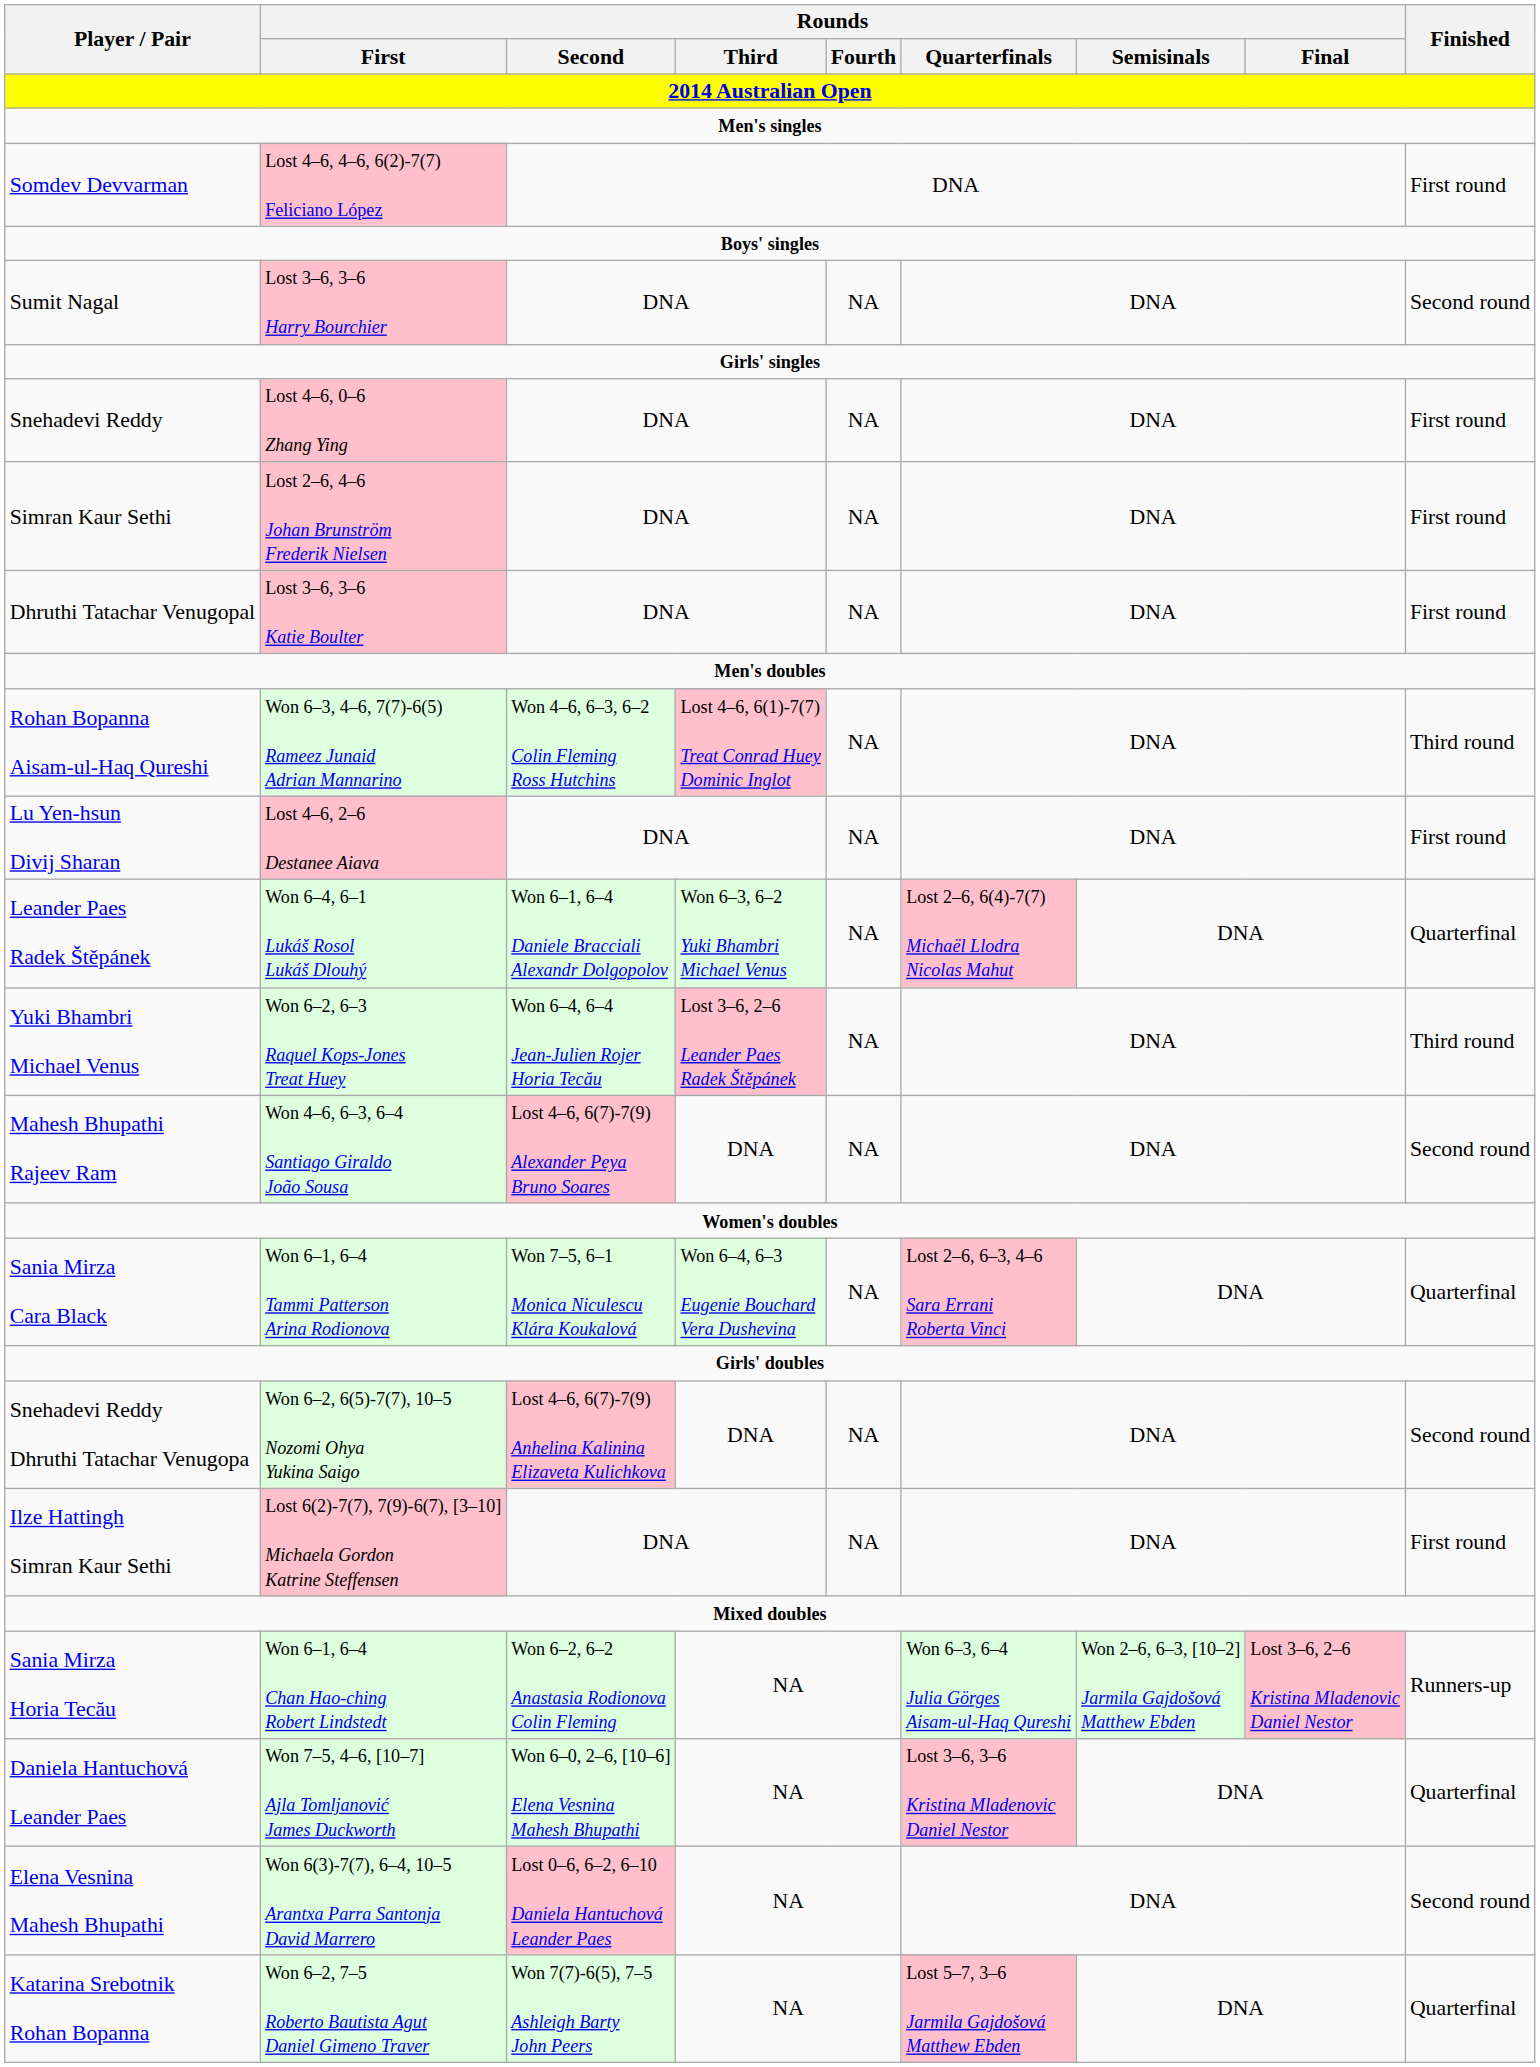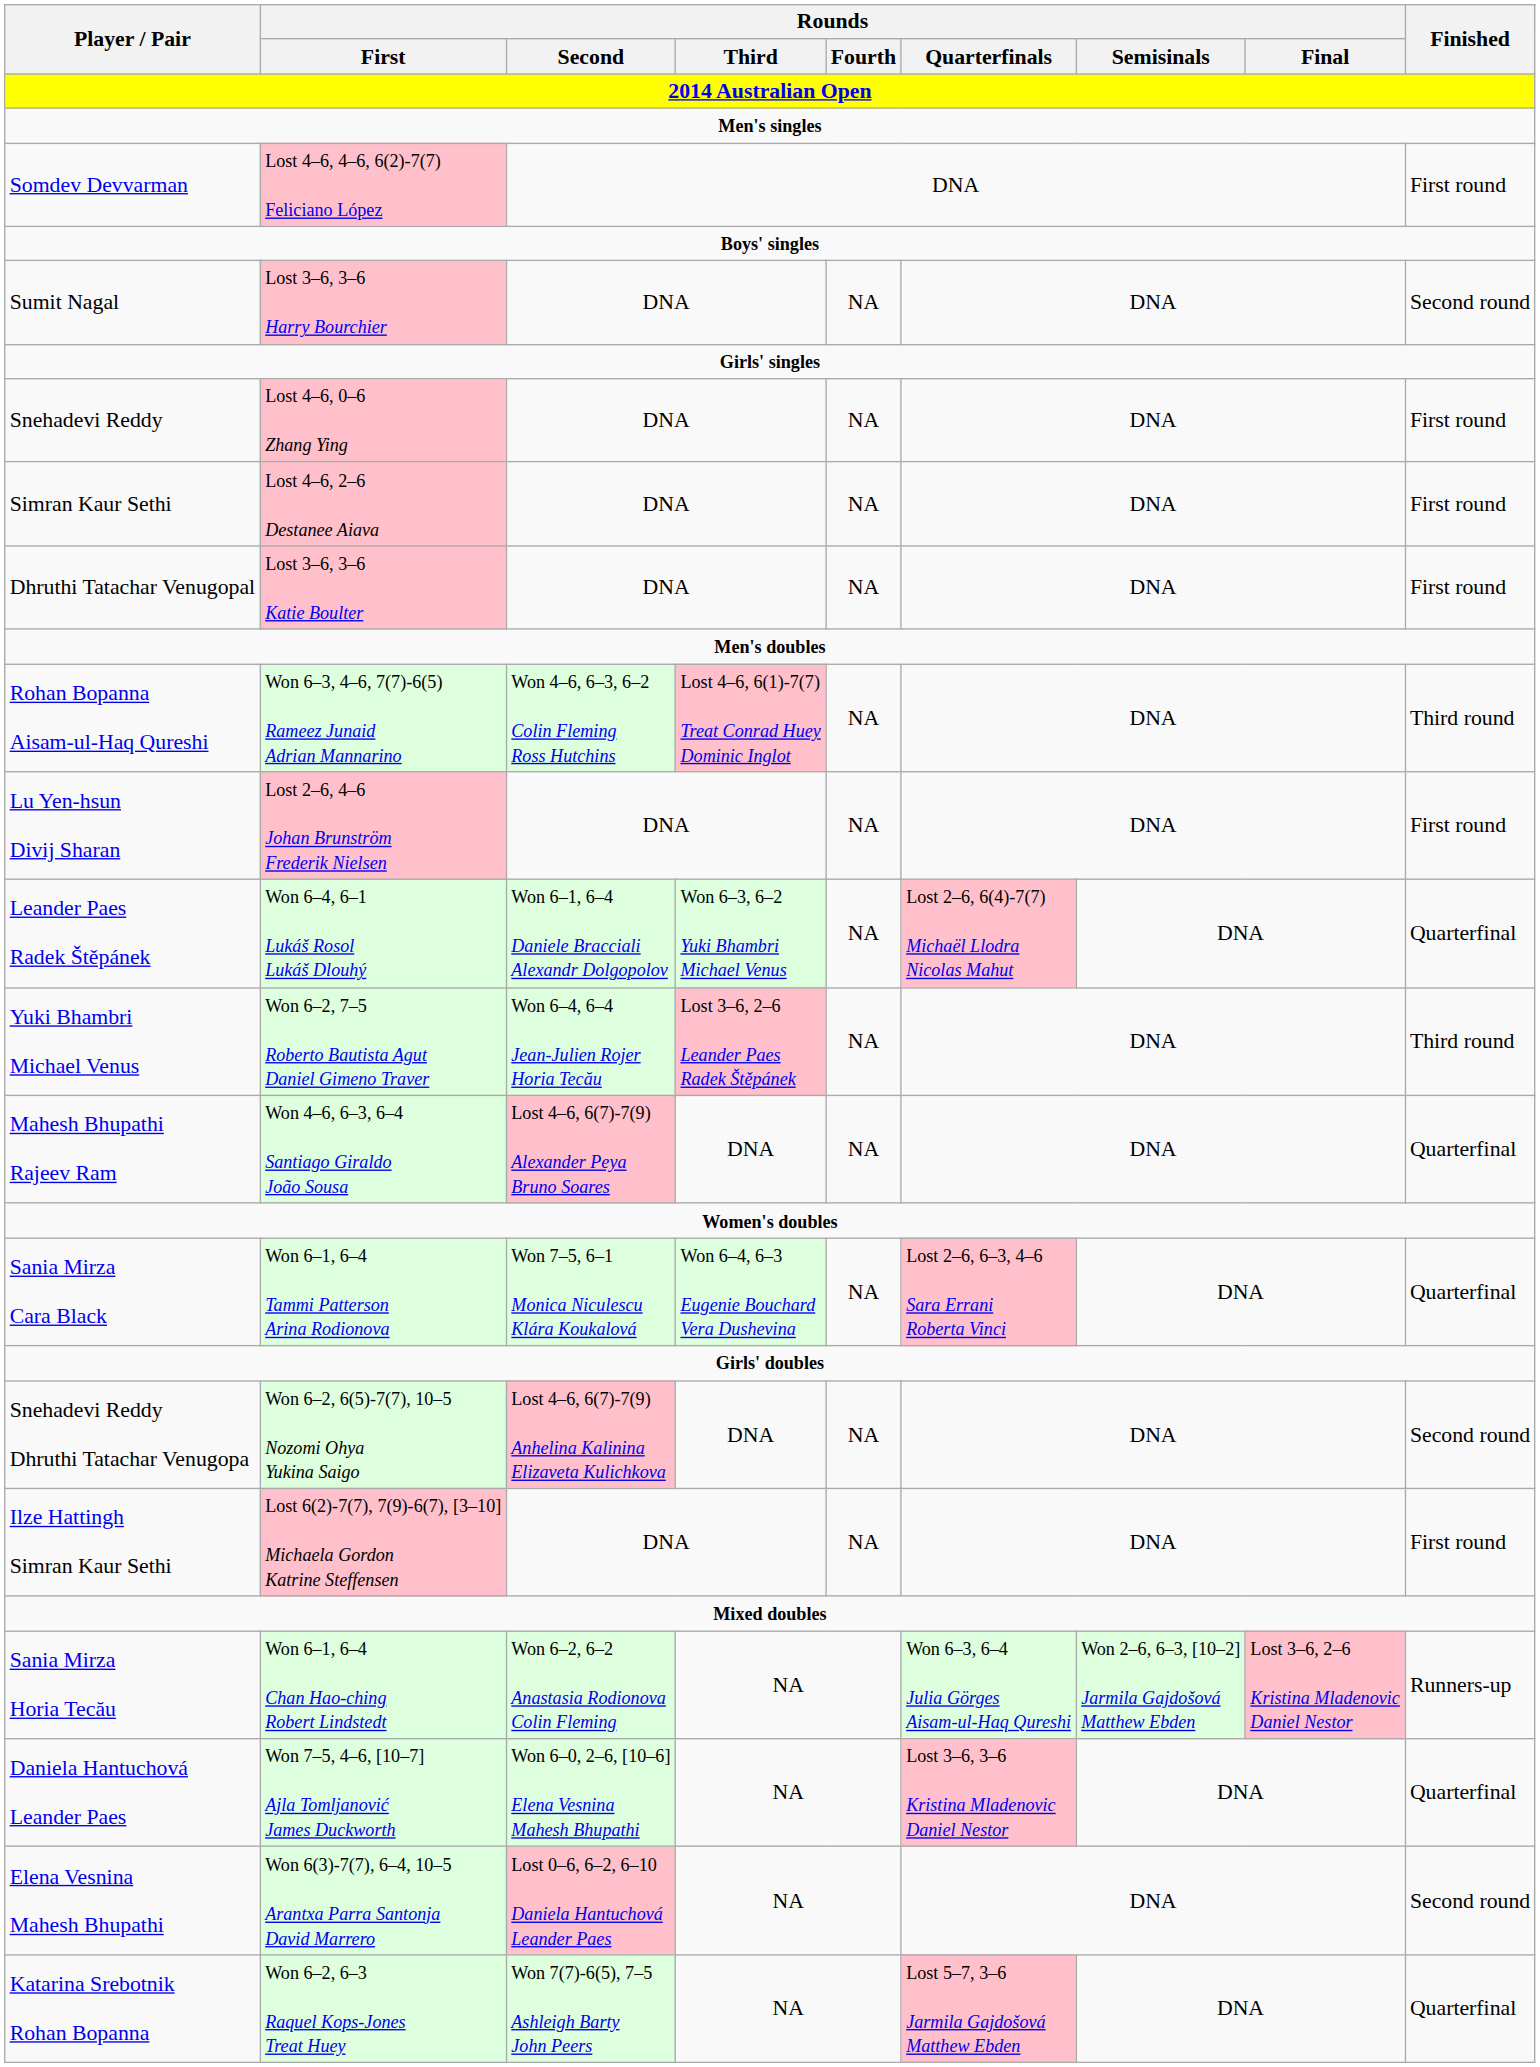Simran Kaur Sethi | Rounds / First: Lost 2–6, 4–6 Johan Brunström Frederik Nielsen -> Lost 4–6, 2–6 Destanee Aiava
Lu Yen-hsun Divij Sharan | Rounds / First: Lost 4–6, 2–6 Destanee Aiava -> Lost 2–6, 4–6 Johan Brunström Frederik Nielsen
Yuki Bhambri Michael Venus | Rounds / First: Won 6–2, 6–3 Raquel Kops-Jones Treat Huey -> Won 6–2, 7–5 Roberto Bautista Agut Daniel Gimeno Traver
Mahesh Bhupathi Rajeev Ram | Finished: Second round -> Quarterfinal
Katarina Srebotnik Rohan Bopanna | Rounds / First: Won 6–2, 7–5 Roberto Bautista Agut Daniel Gimeno Traver -> Won 6–2, 6–3 Raquel Kops-Jones Treat Huey
